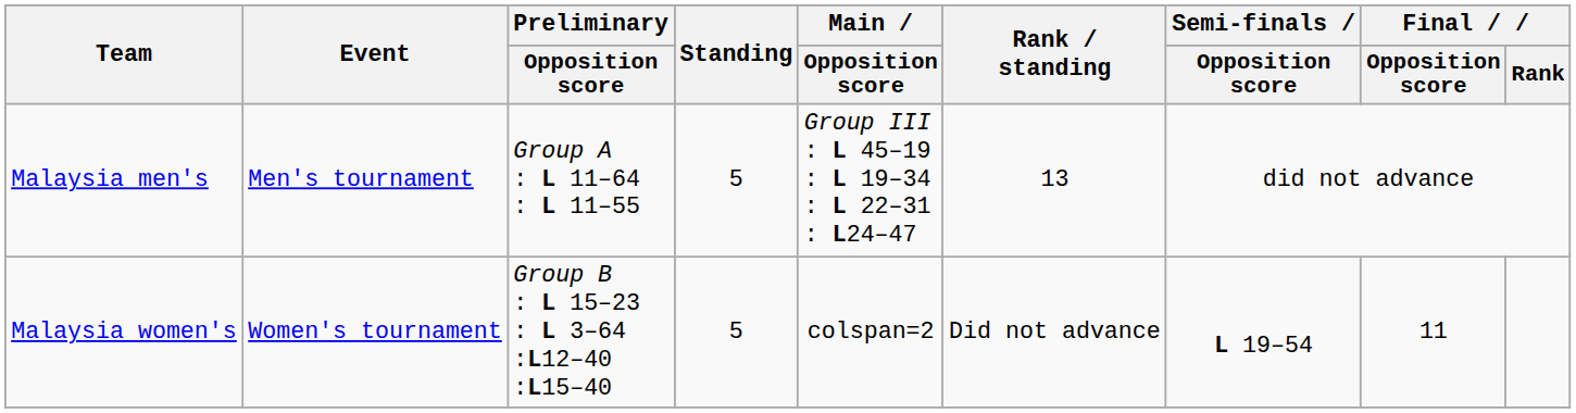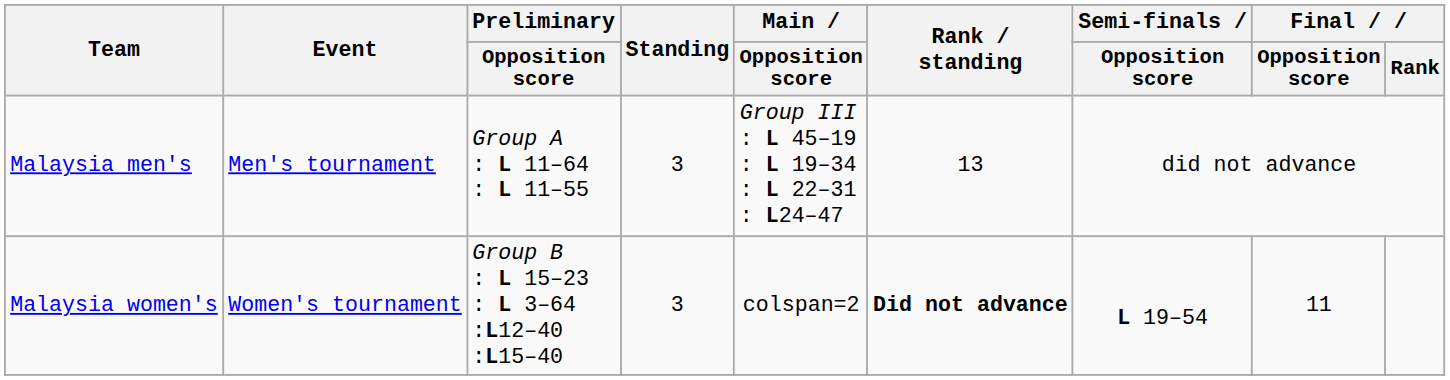Malaysia men's | Standing: 5 -> 3
Malaysia women's | Standing: 5 -> 3
Malaysia women's | Rank / standing: normal -> bold
